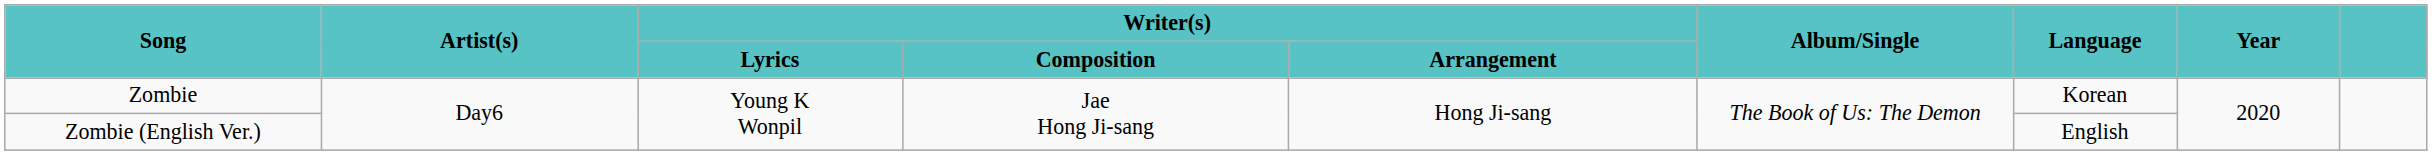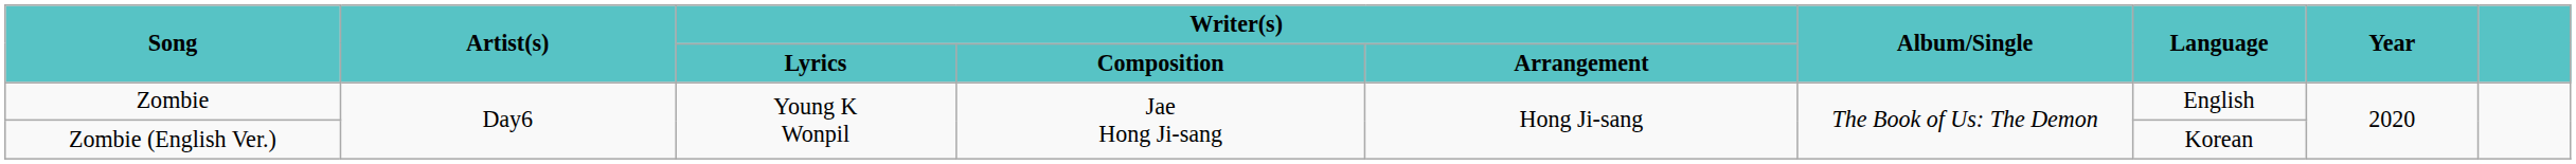Zombie | Language: Korean -> English
Zombie (English Ver.) | Language: English -> Korean
